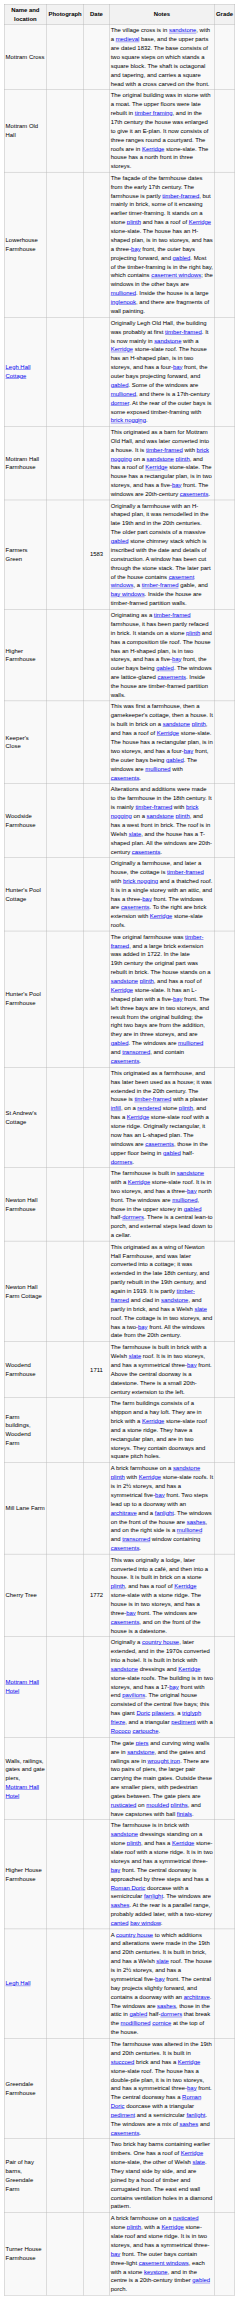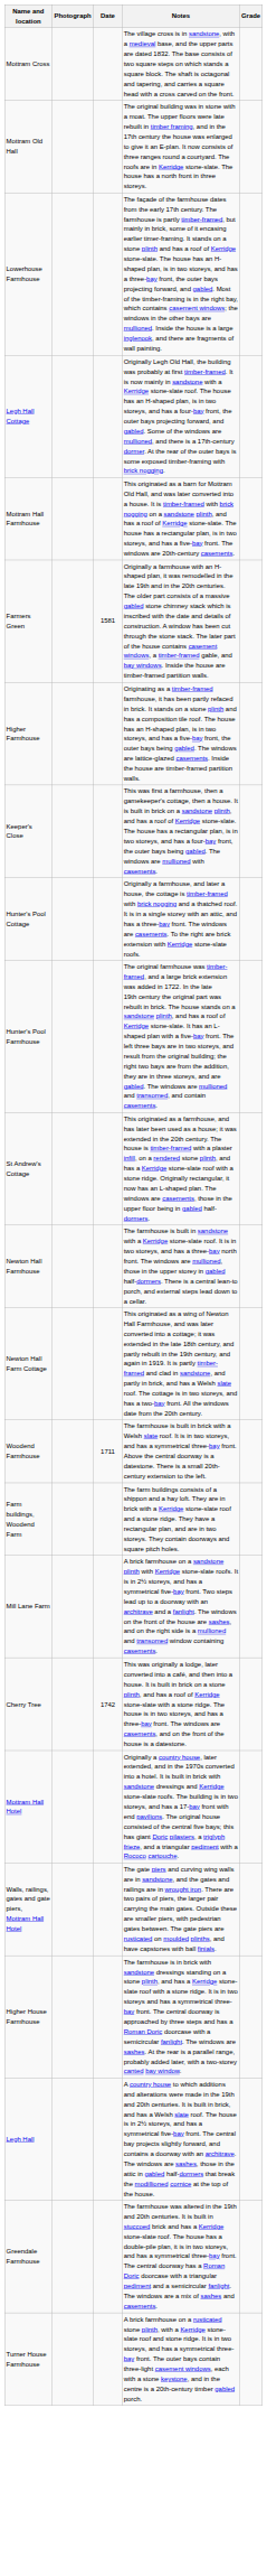Farmers Green | Date: 1583 -> 1581
- row: Woodside Farmhouse | Alterations and additions were made to the farmhouse in the 18th century. It is mainly timber-framed with brick nogging on a sandstone plinth, and has a west front in brick. The roof is in Welsh slate, and the house has a T-shaped plan. All the windows are 20th-century casements.
Cherry Tree | Date: 1772 -> 1742
- row: Pair of hay barns, Greendale Farm | Two brick hay barns containing earlier timbers. One has a roof of Kerridge stone-slate, the other of Welsh slate. They stand side by side, and are joined by a hood of timber and corrugated iron. The east end wall contains ventilation holes in a diamond pattern.
